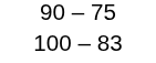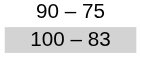100 – 83 | column 1: no background -> lightgrey background
